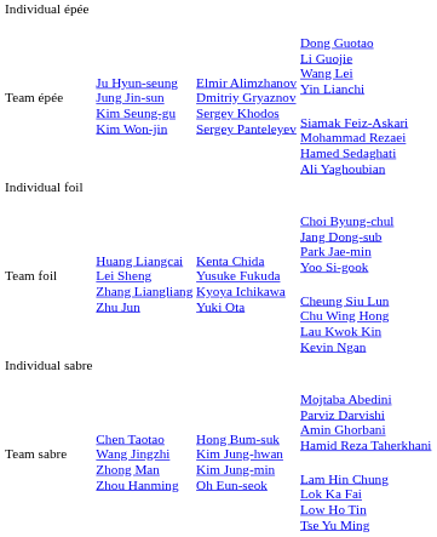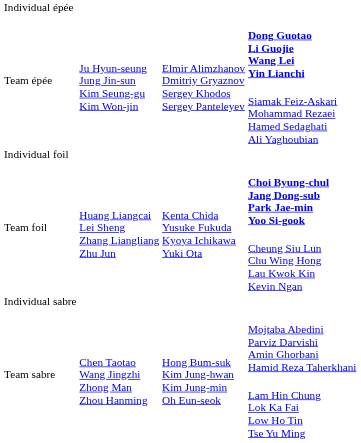Dong Guotao Li Guojie Wang Lei Yin Lianchi | column 4: normal -> bold
Choi Byung-chul Jang Dong-sub Park Jae-min Yoo Si-gook | column 4: normal -> bold
